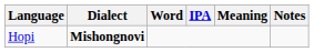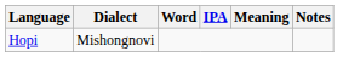Hopi | Dialect: bold -> normal
